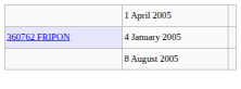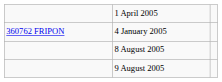4 January 2005 | column 1: lavender background -> no background
+ row: 9 August 2005
